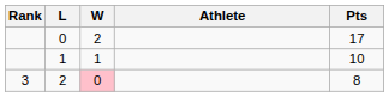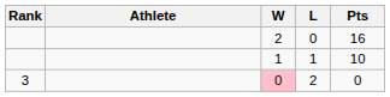columns swapped: Athlete <-> L
row 2 | Pts: 17 -> 16
row 4 | Pts: 8 -> 0
